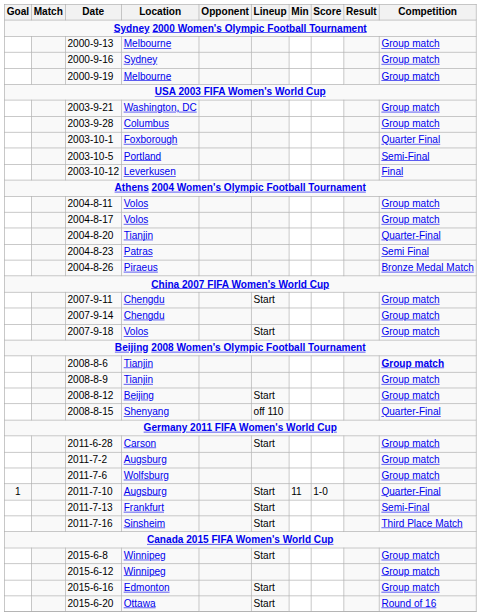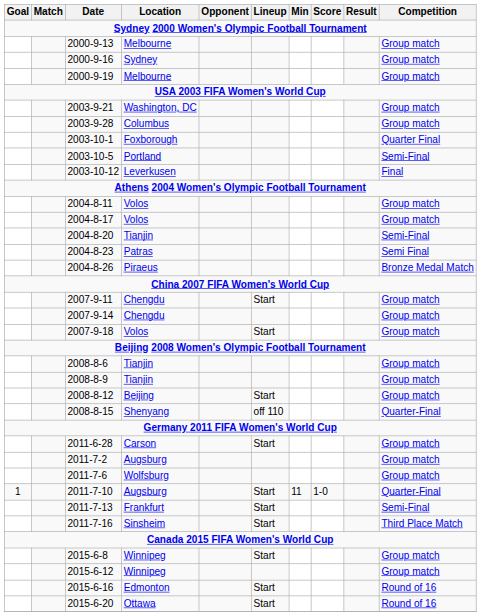2004-8-20 | Competition: Quarter-Final -> Semi-Final
2008-8-6 | Competition: bold -> normal
2015-6-16 | Competition: Group match -> Round of 16
